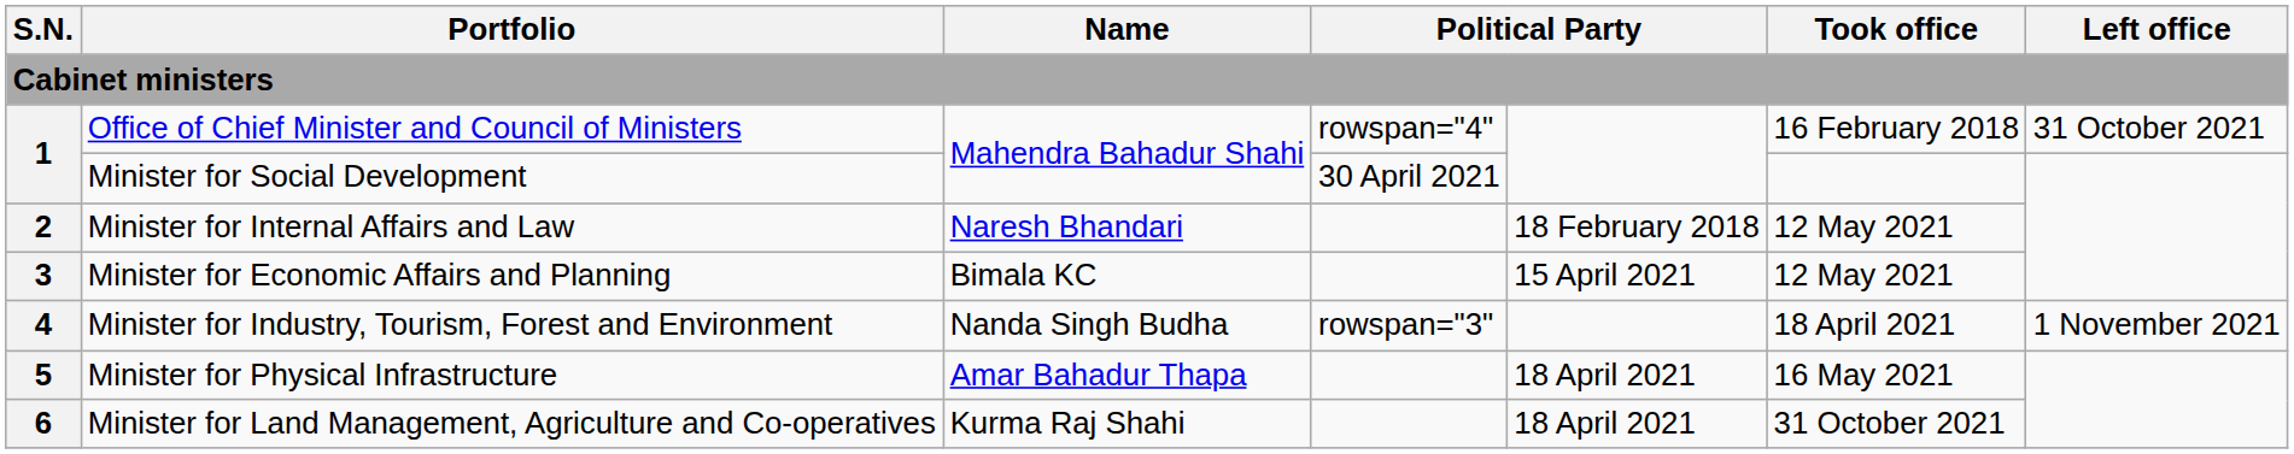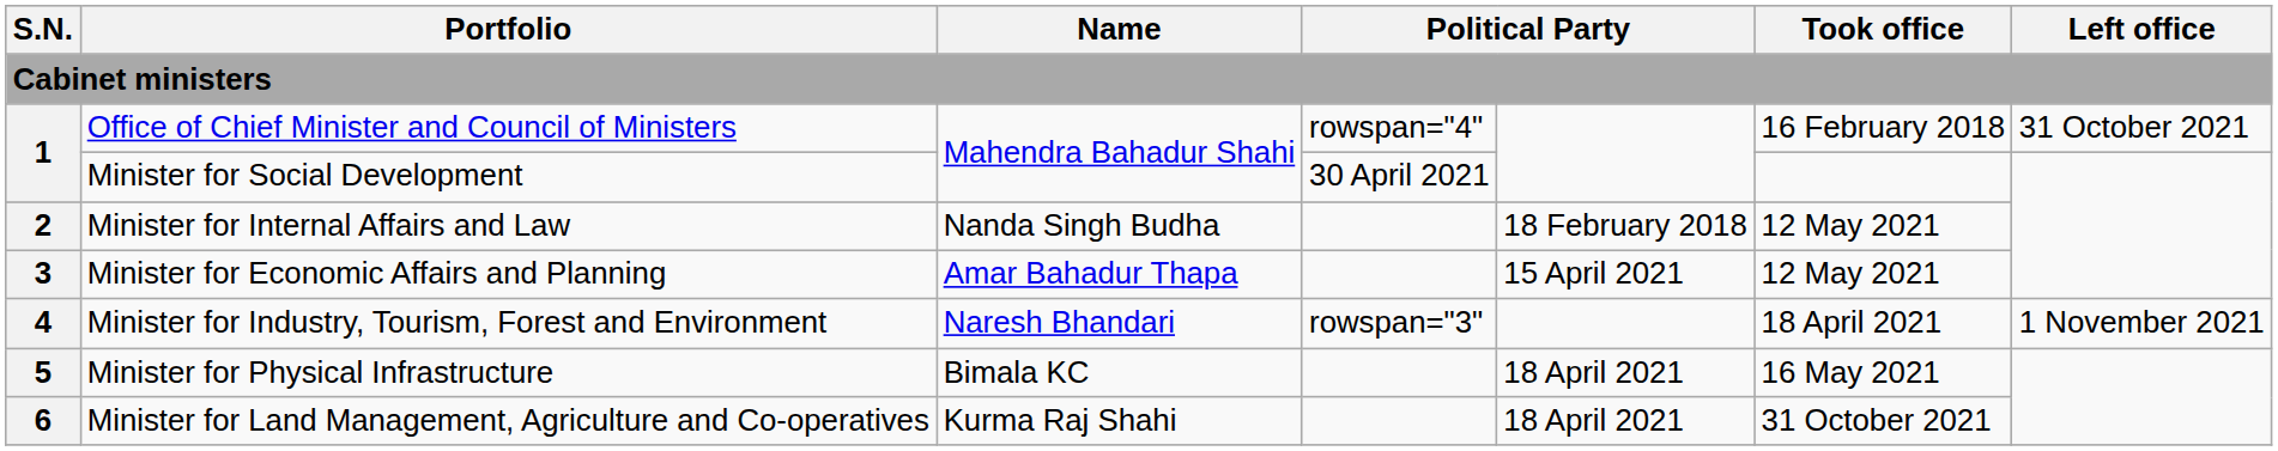Minister for Internal Affairs and Law | Name: Naresh Bhandari -> Nanda Singh Budha
Minister for Economic Affairs and Planning | Name: Bimala KC -> Amar Bahadur Thapa
Minister for Industry, Tourism, Forest and Environment | Name: Nanda Singh Budha -> Naresh Bhandari
Minister for Physical Infrastructure | Name: Amar Bahadur Thapa -> Bimala KC
